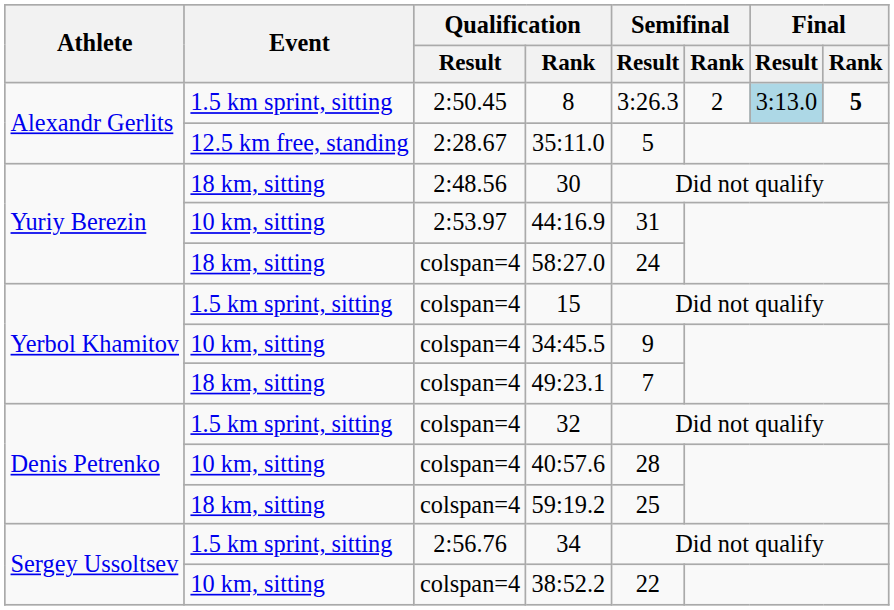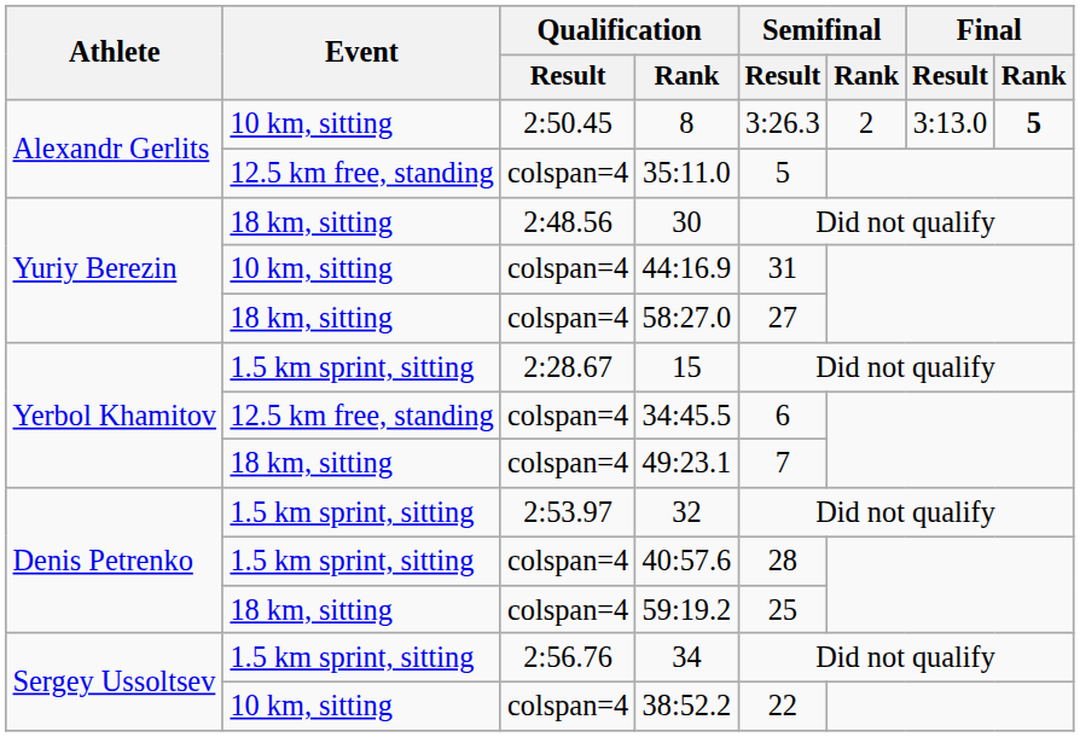8 | Event: 1.5 km sprint, sitting -> 10 km, sitting
8 | Final / Result: lightblue background -> no background
35:11.0 | Qualification / Result: 2:28.67 -> colspan=4
44:16.9 | Qualification / Result: 2:53.97 -> colspan=4
58:27.0 | Semifinal / Result: 24 -> 27
15 | Qualification / Result: colspan=4 -> 2:28.67
34:45.5 | Event: 10 km, sitting -> 12.5 km free, standing
34:45.5 | Semifinal / Result: 9 -> 6
32 | Qualification / Result: colspan=4 -> 2:53.97
40:57.6 | Event: 10 km, sitting -> 1.5 km sprint, sitting
